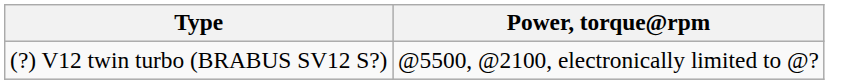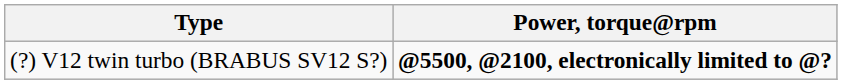(?) V12 twin turbo (BRABUS SV12 S?) | Power, torque@rpm: normal -> bold
